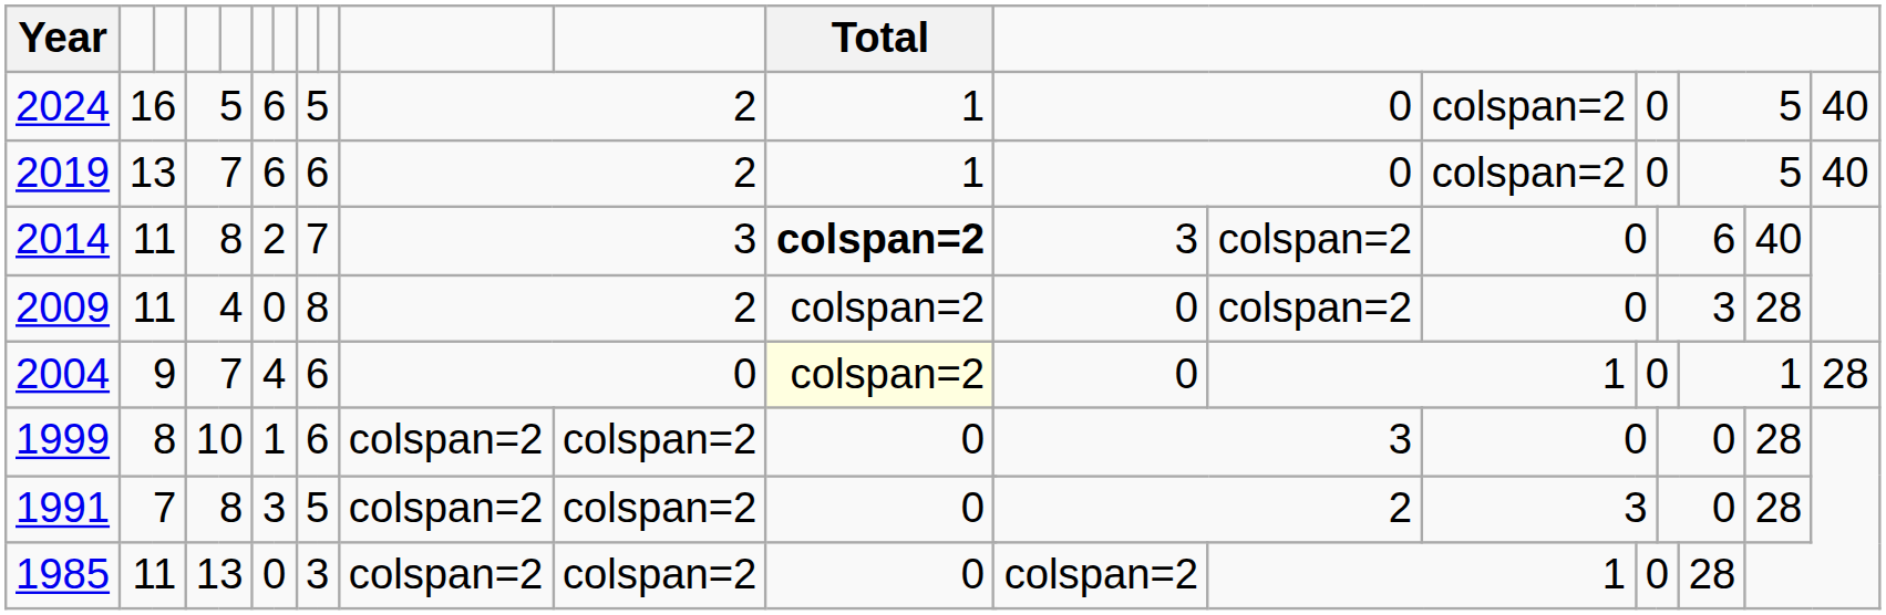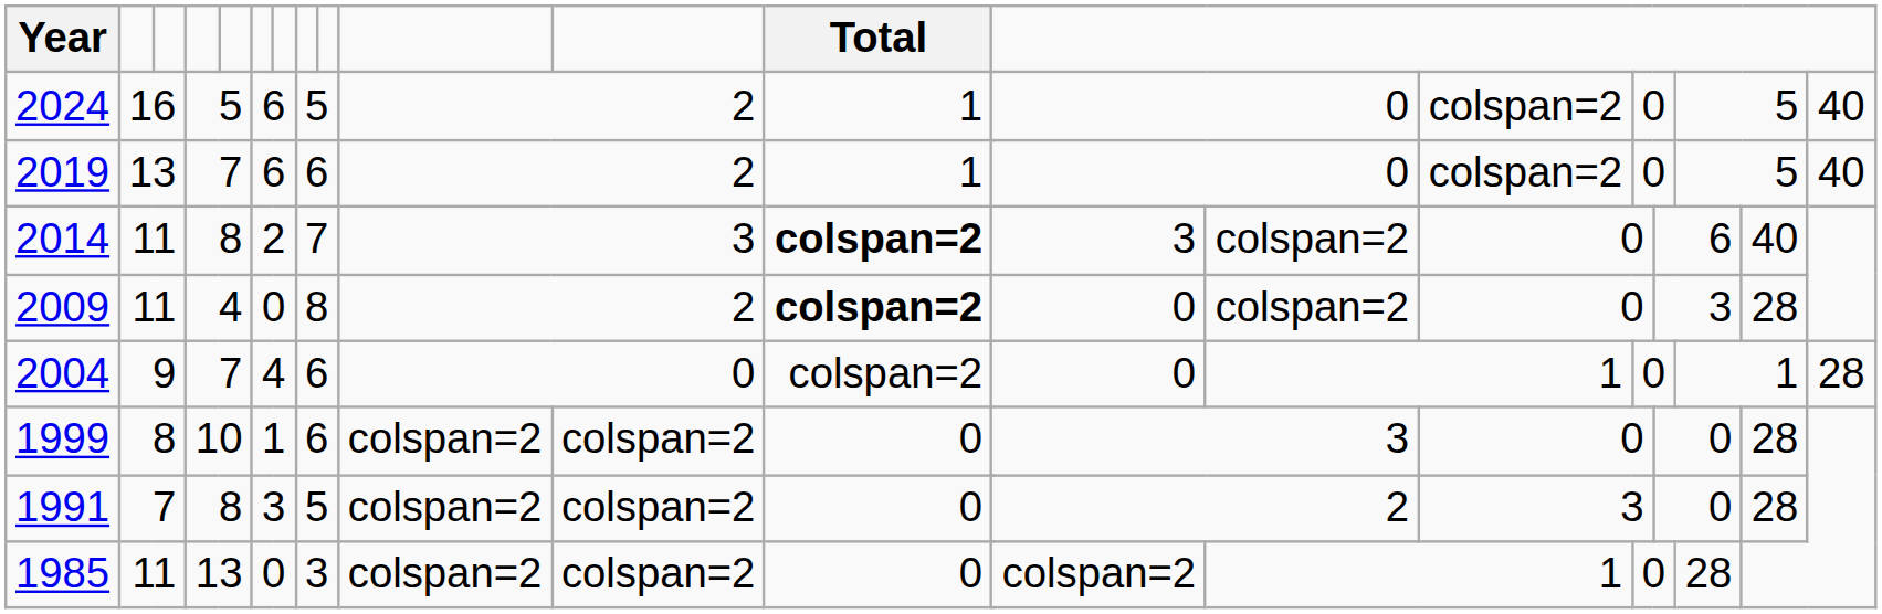2009 | Total: normal -> bold
2004 | Total: lightyellow background -> no background
